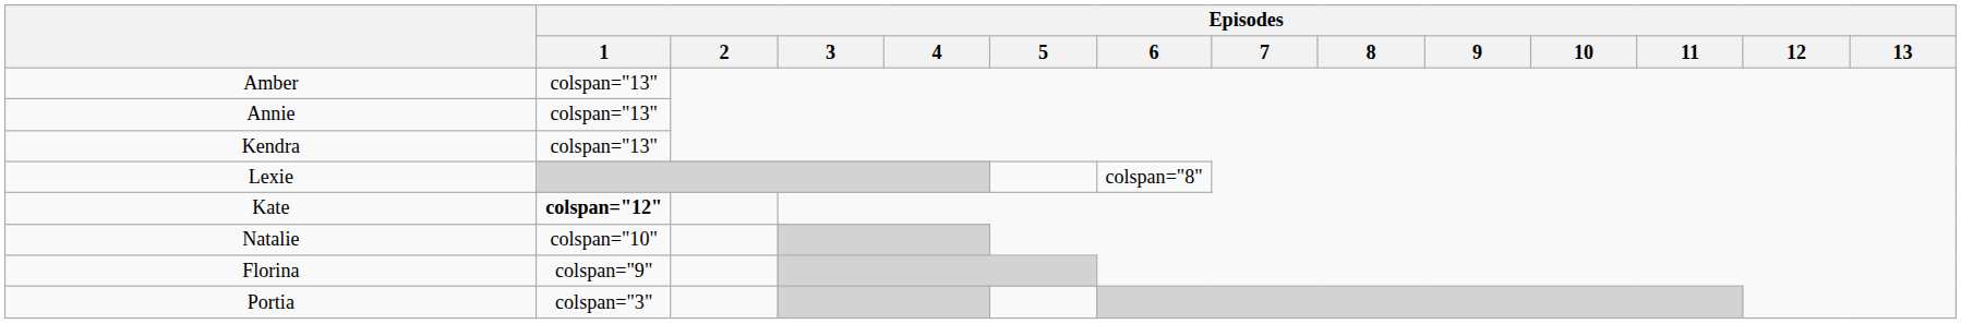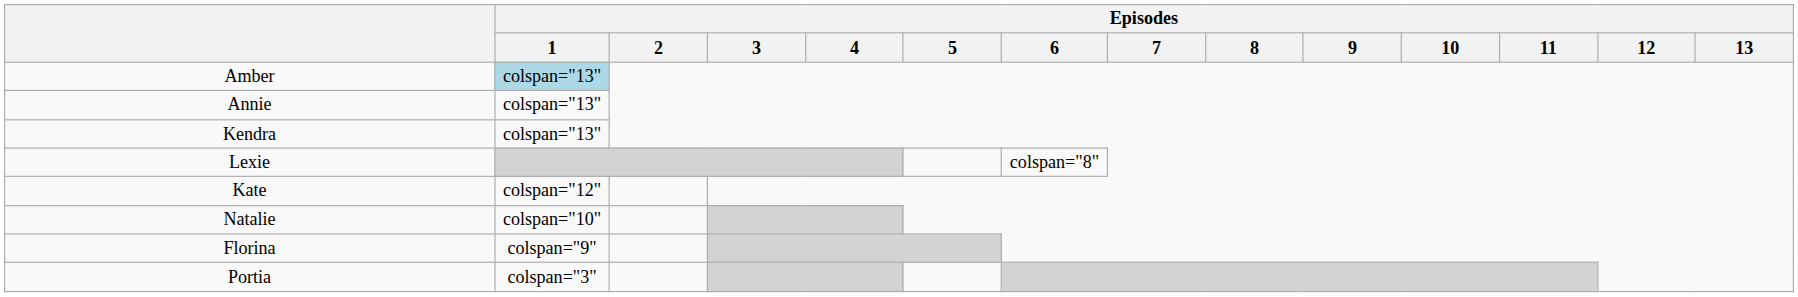Amber | Episodes / 1: no background -> lightblue background
Kate | Episodes / 1: bold -> normal
